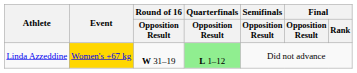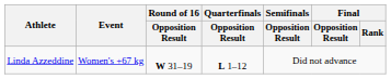Linda Azzeddine | Event: gold background -> no background
Linda Azzeddine | Quarterfinals / Opposition Result: lightgreen background -> no background
